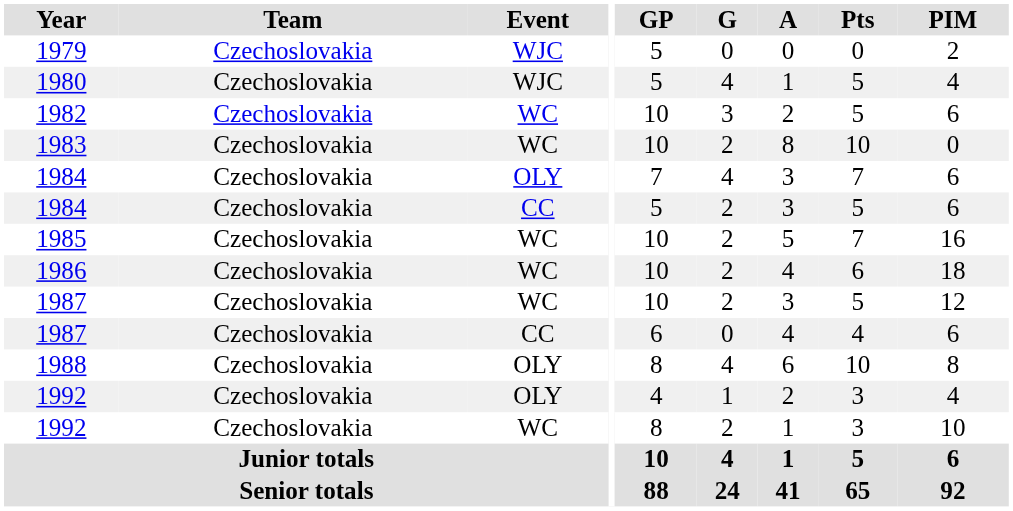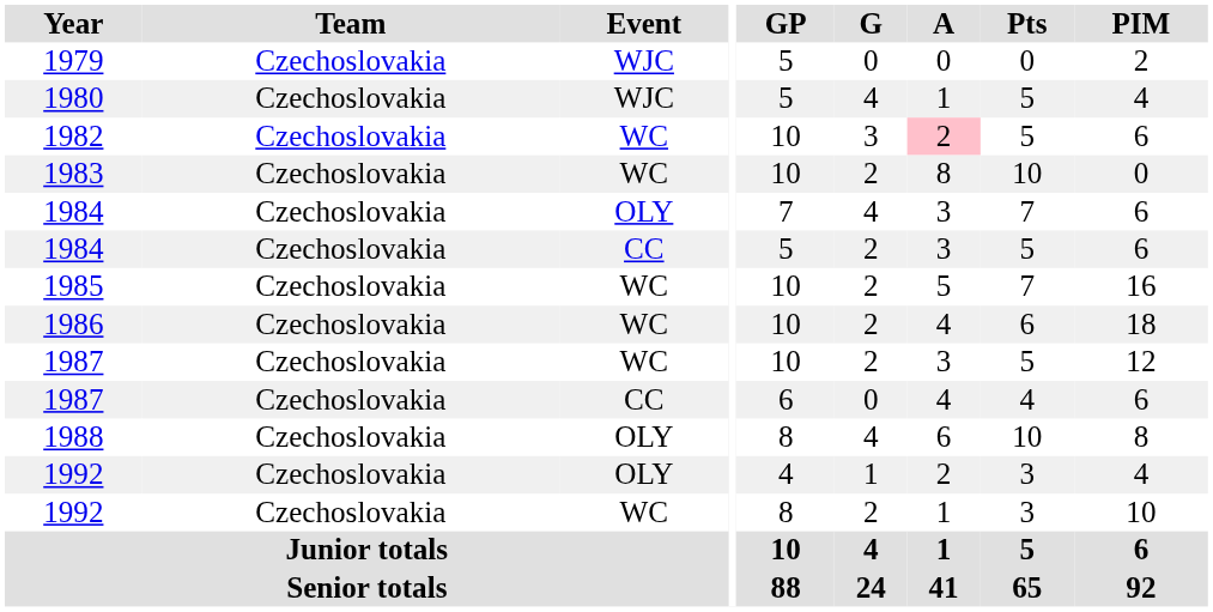1982 | A: no background -> pink background
